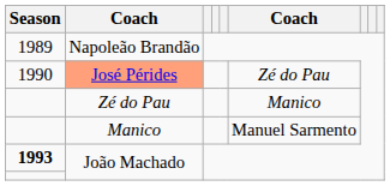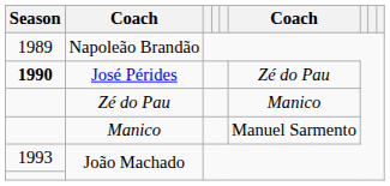José Pérides | Season: normal -> bold
José Pérides | column 2: lightsalmon background -> no background
1993 / João Machado | Season: bold -> normal
